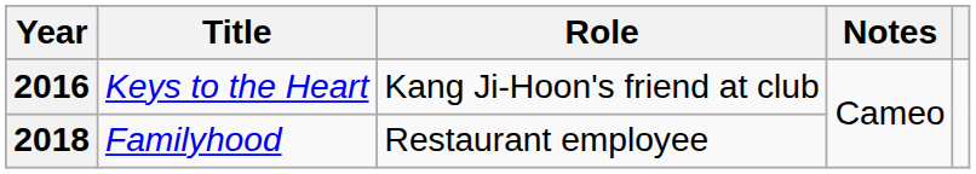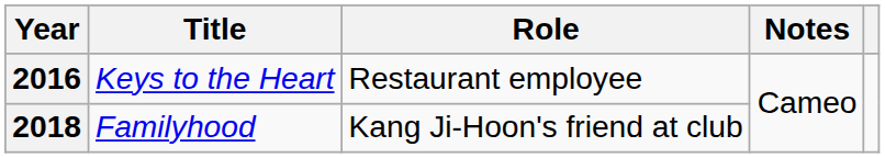2016 | Role: Kang Ji-Hoon's friend at club -> Restaurant employee
2018 | Role: Restaurant employee -> Kang Ji-Hoon's friend at club
